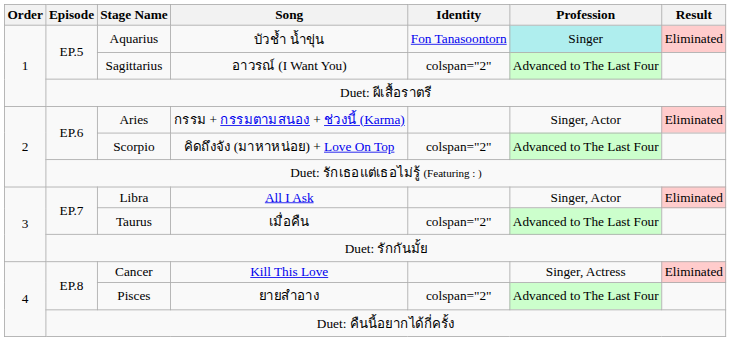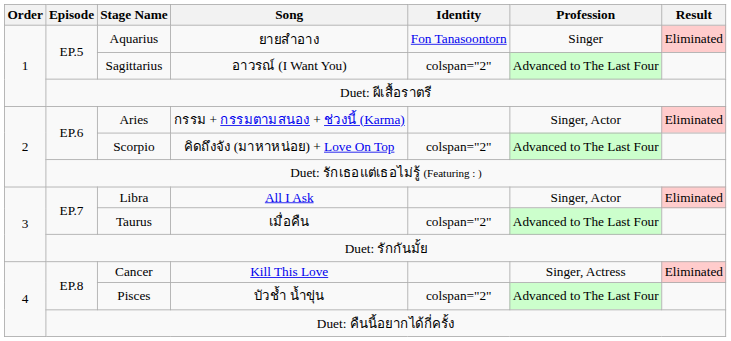Aquarius | Song: บัวช้ำ น้ำขุ่น -> ยายสำอาง
Aquarius | Profession: paleturquoise background -> no background
Pisces | Song: ยายสำอาง -> บัวช้ำ น้ำขุ่น
